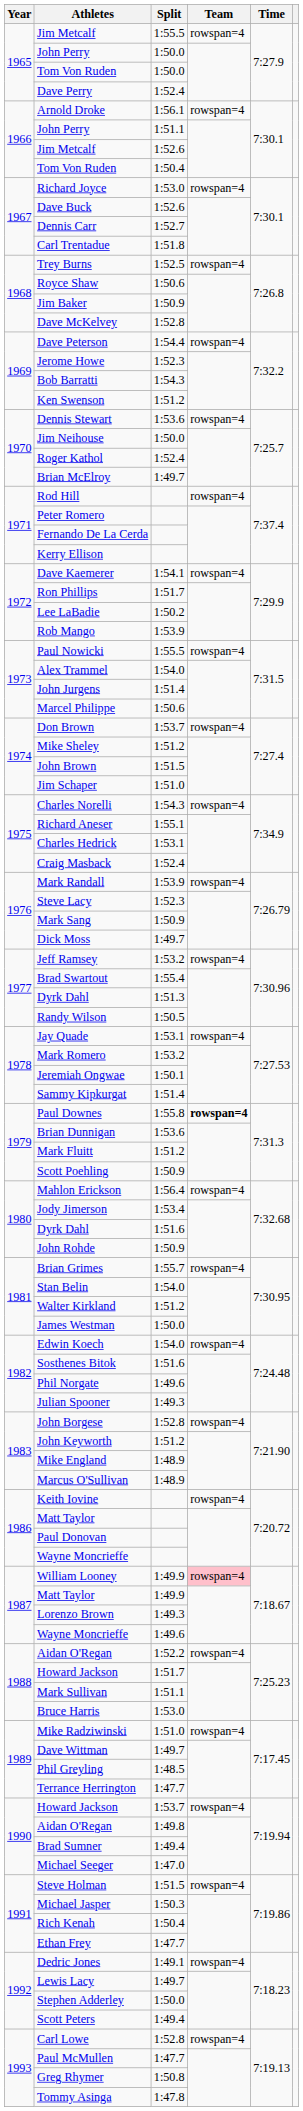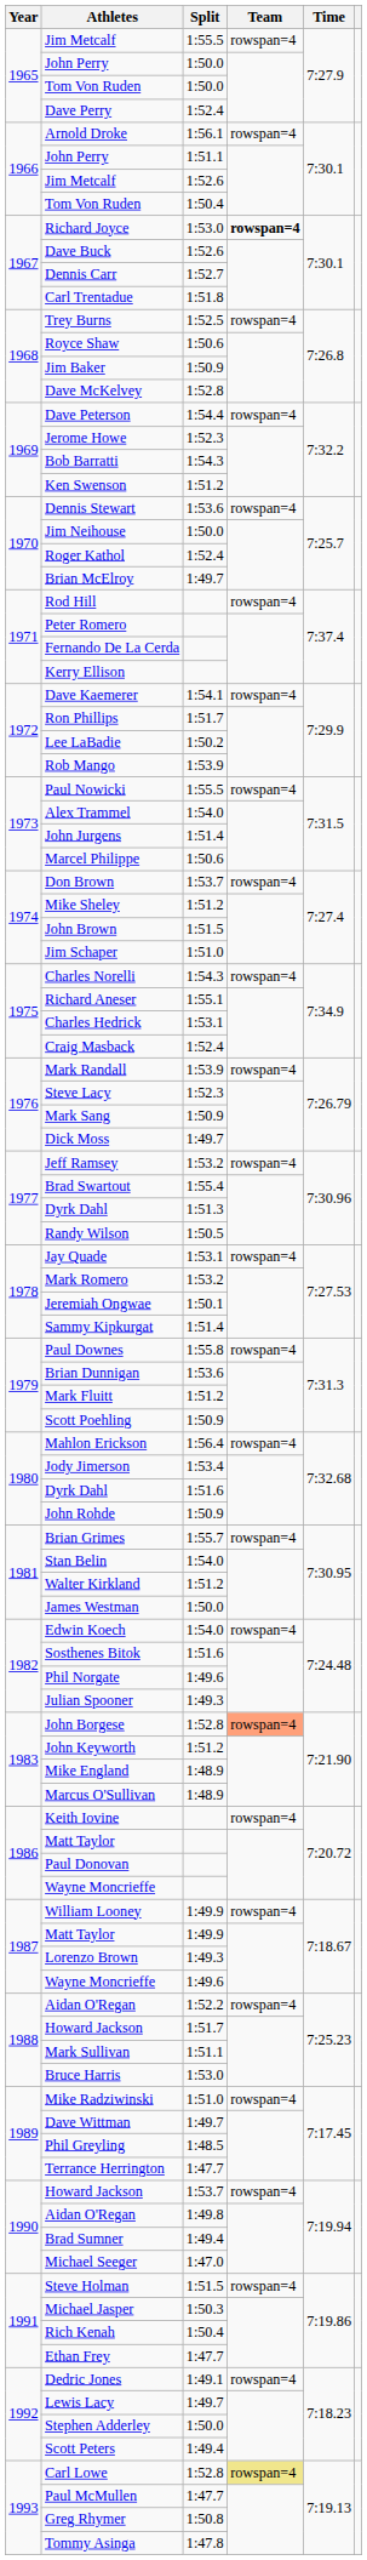Richard Joyce | Team: normal -> bold
Paul Downes | Team: bold -> normal
John Borgese | Team: no background -> lightsalmon background
William Looney | Team: pink background -> no background
Carl Lowe | Team: no background -> khaki background
